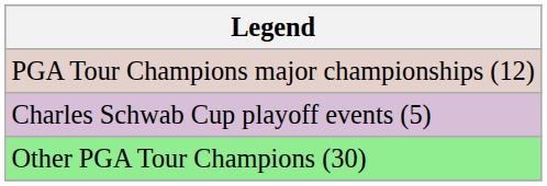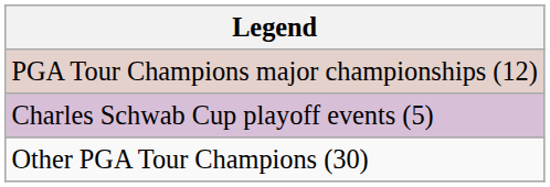row 4 | column 1: lightgreen background -> no background
